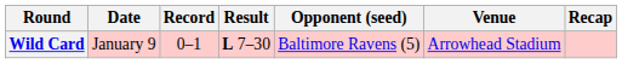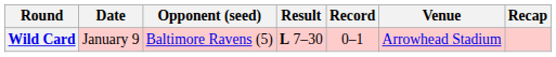columns swapped: Opponent (seed) <-> Record
